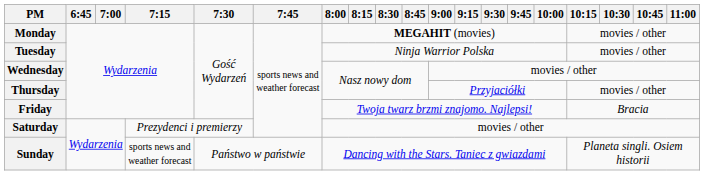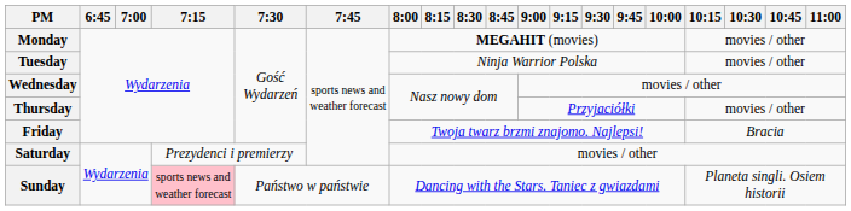Sunday | 7:15: no background -> pink background
